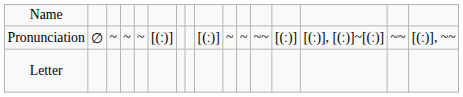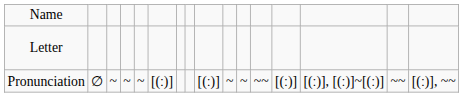rows swapped: Letter <-> Pronunciation
